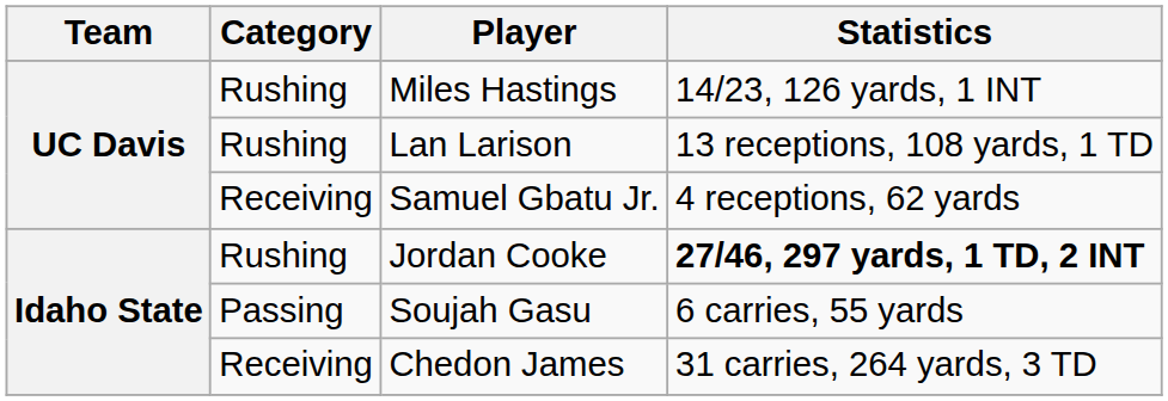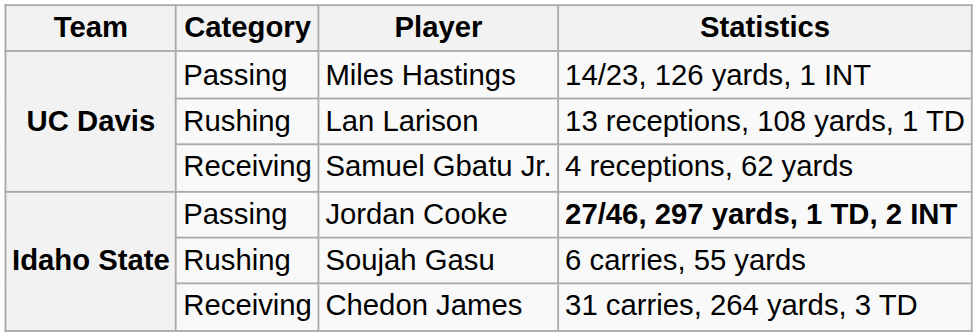Miles Hastings | Category: Rushing -> Passing
Jordan Cooke | Category: Rushing -> Passing
Soujah Gasu | Category: Passing -> Rushing
